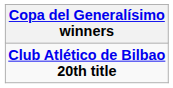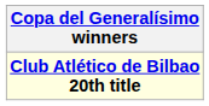row 2 | column 1: no background -> lightyellow background
